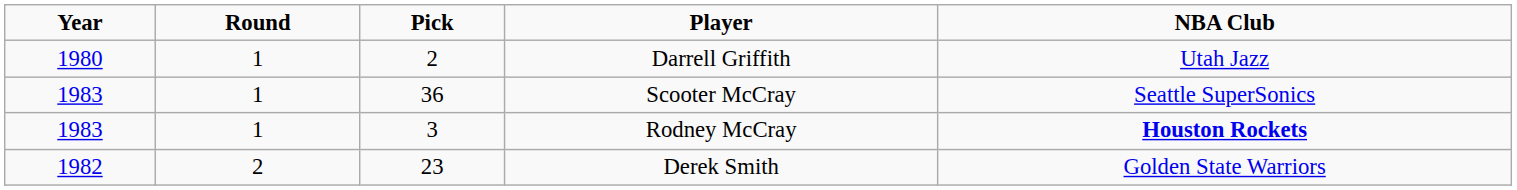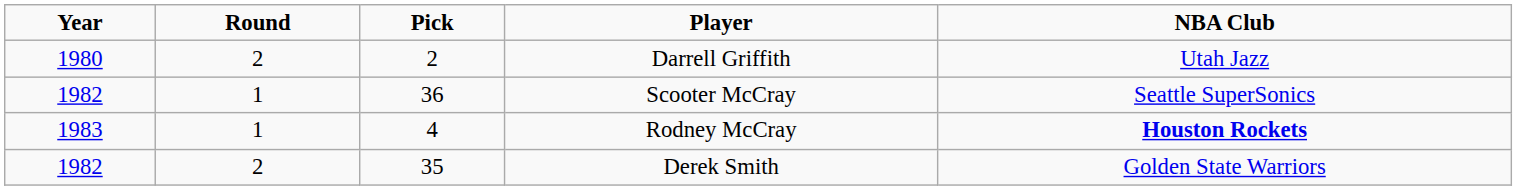Darrell Griffith | Round: 1 -> 2
Scooter McCray | Year: 1983 -> 1982
Rodney McCray | Pick: 3 -> 4
Derek Smith | Pick: 23 -> 35
